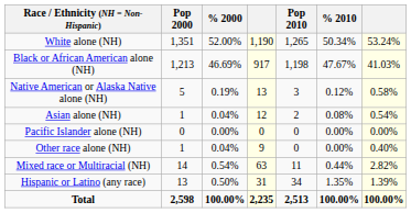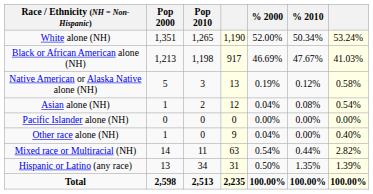columns swapped: Pop 2010 <-> % 2000
